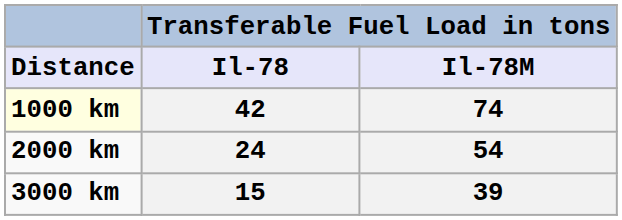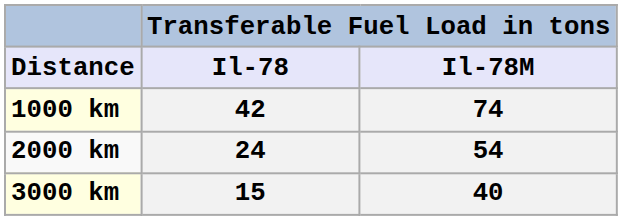15 | Distance: no background -> lightyellow background
15 | Transferable Fuel Load in tons / Il-78M: 39 -> 40
